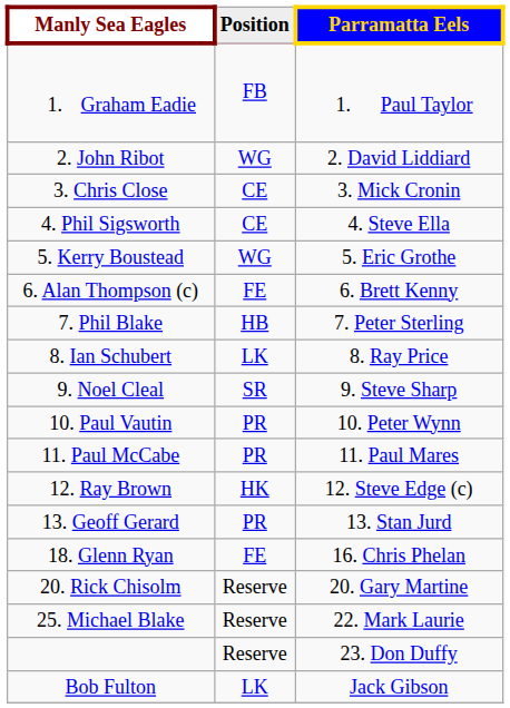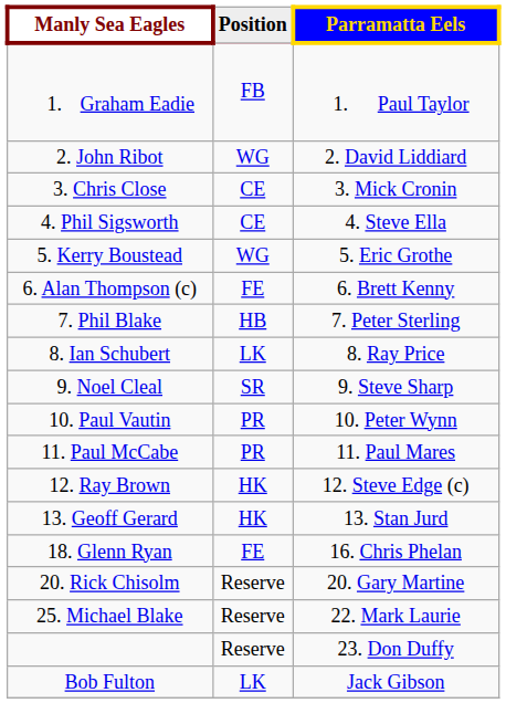13. Geoff Gerard | Position: PR -> HK
